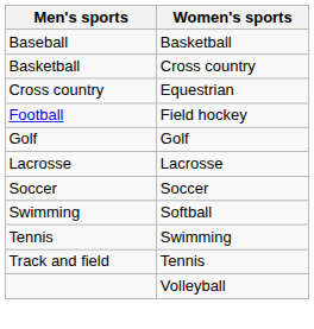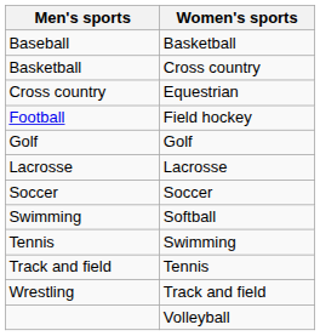+ row: Wrestling | Track and field
